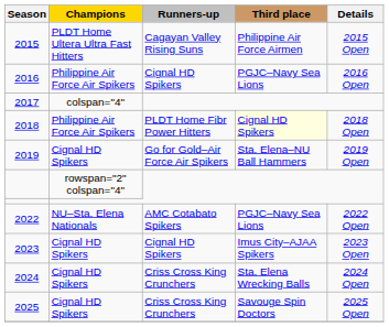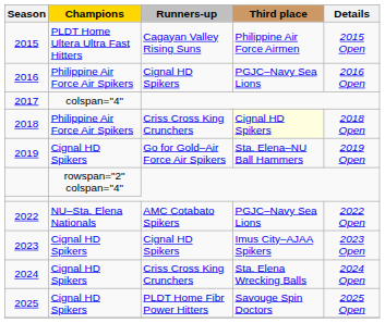2018 | Runners-up: PLDT Home Fibr Power Hitters -> Criss Cross King Crunchers
2025 | Runners-up: Criss Cross King Crunchers -> PLDT Home Fibr Power Hitters
